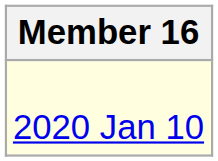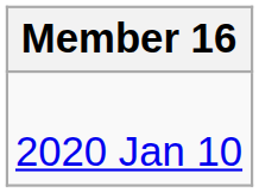row 2 | column 1: lightyellow background -> no background
